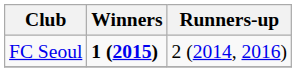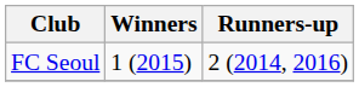FC Seoul | Winners: bold -> normal
